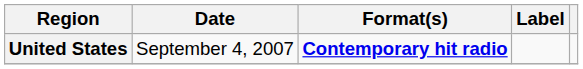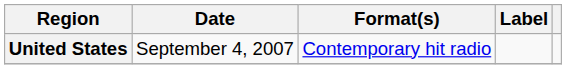United States | Format(s): bold -> normal
